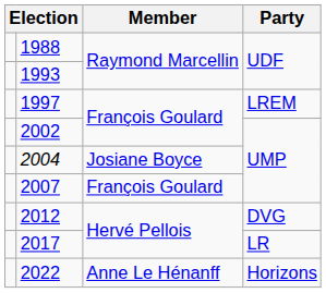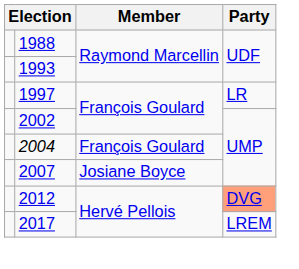1997 | Party: LREM -> LR
2004 | Member: Josiane Boyce -> François Goulard
2007 | Member: François Goulard -> Josiane Boyce
2012 | Party: no background -> lightsalmon background
2017 | Party: LR -> LREM
- row: 2022 | Anne Le Hénanff | Horizons
